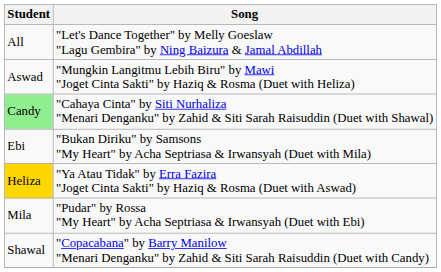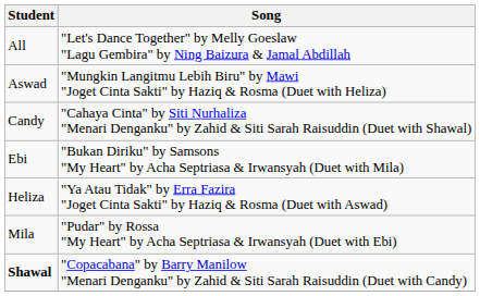Candy | Student: lightgreen background -> no background
Heliza | Student: gold background -> no background
Shawal | Student: normal -> bold
